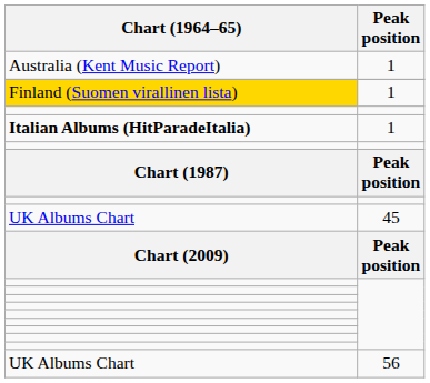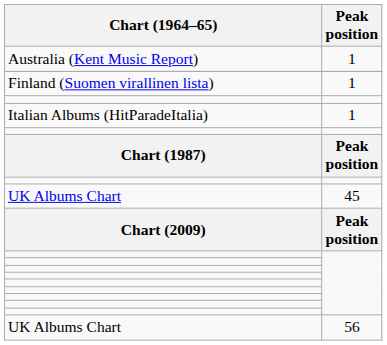row 3 | Chart (1964–65): gold background -> no background
row 5 | Chart (1964–65): bold -> normal
